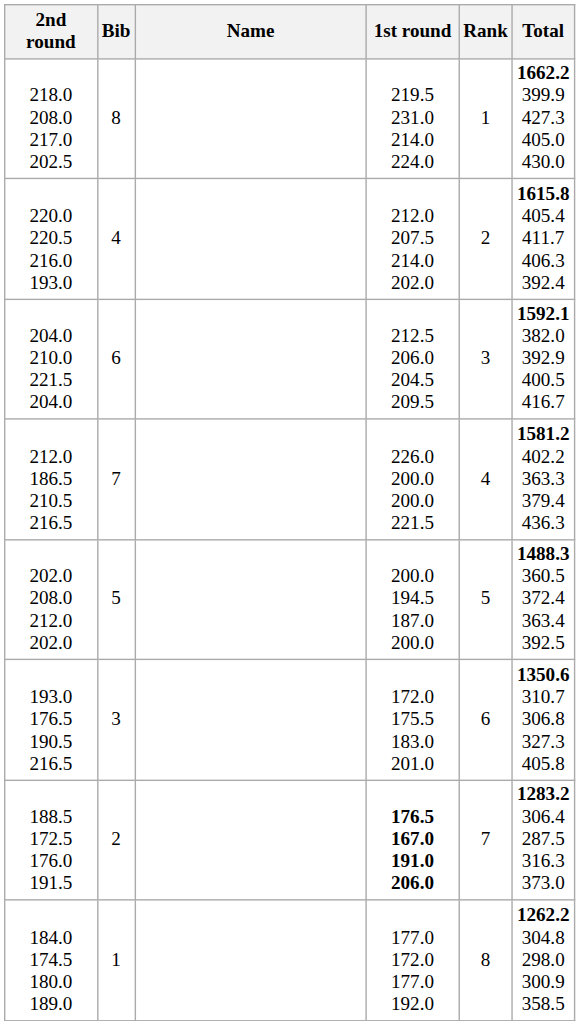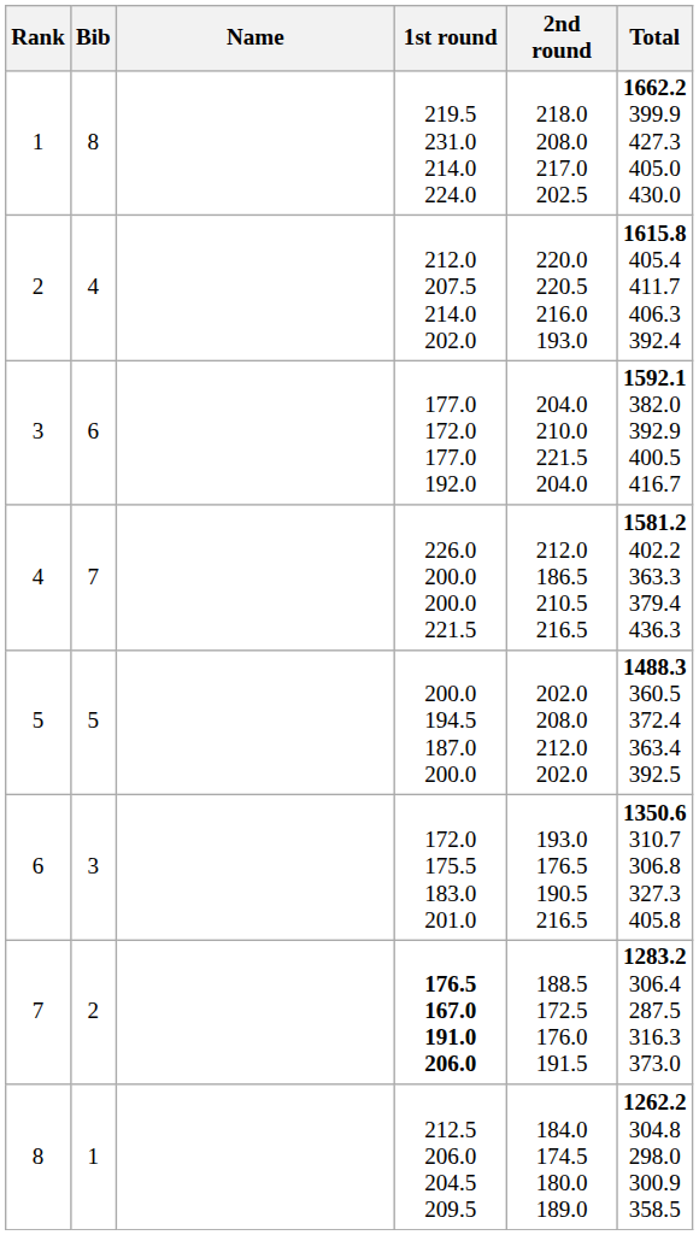columns swapped: Rank <-> 2nd round
row 4 | 1st round: 212.5 206.0 204.5 209.5 -> 177.0 172.0 177.0 192.0
row 9 | 1st round: 177.0 172.0 177.0 192.0 -> 212.5 206.0 204.5 209.5
